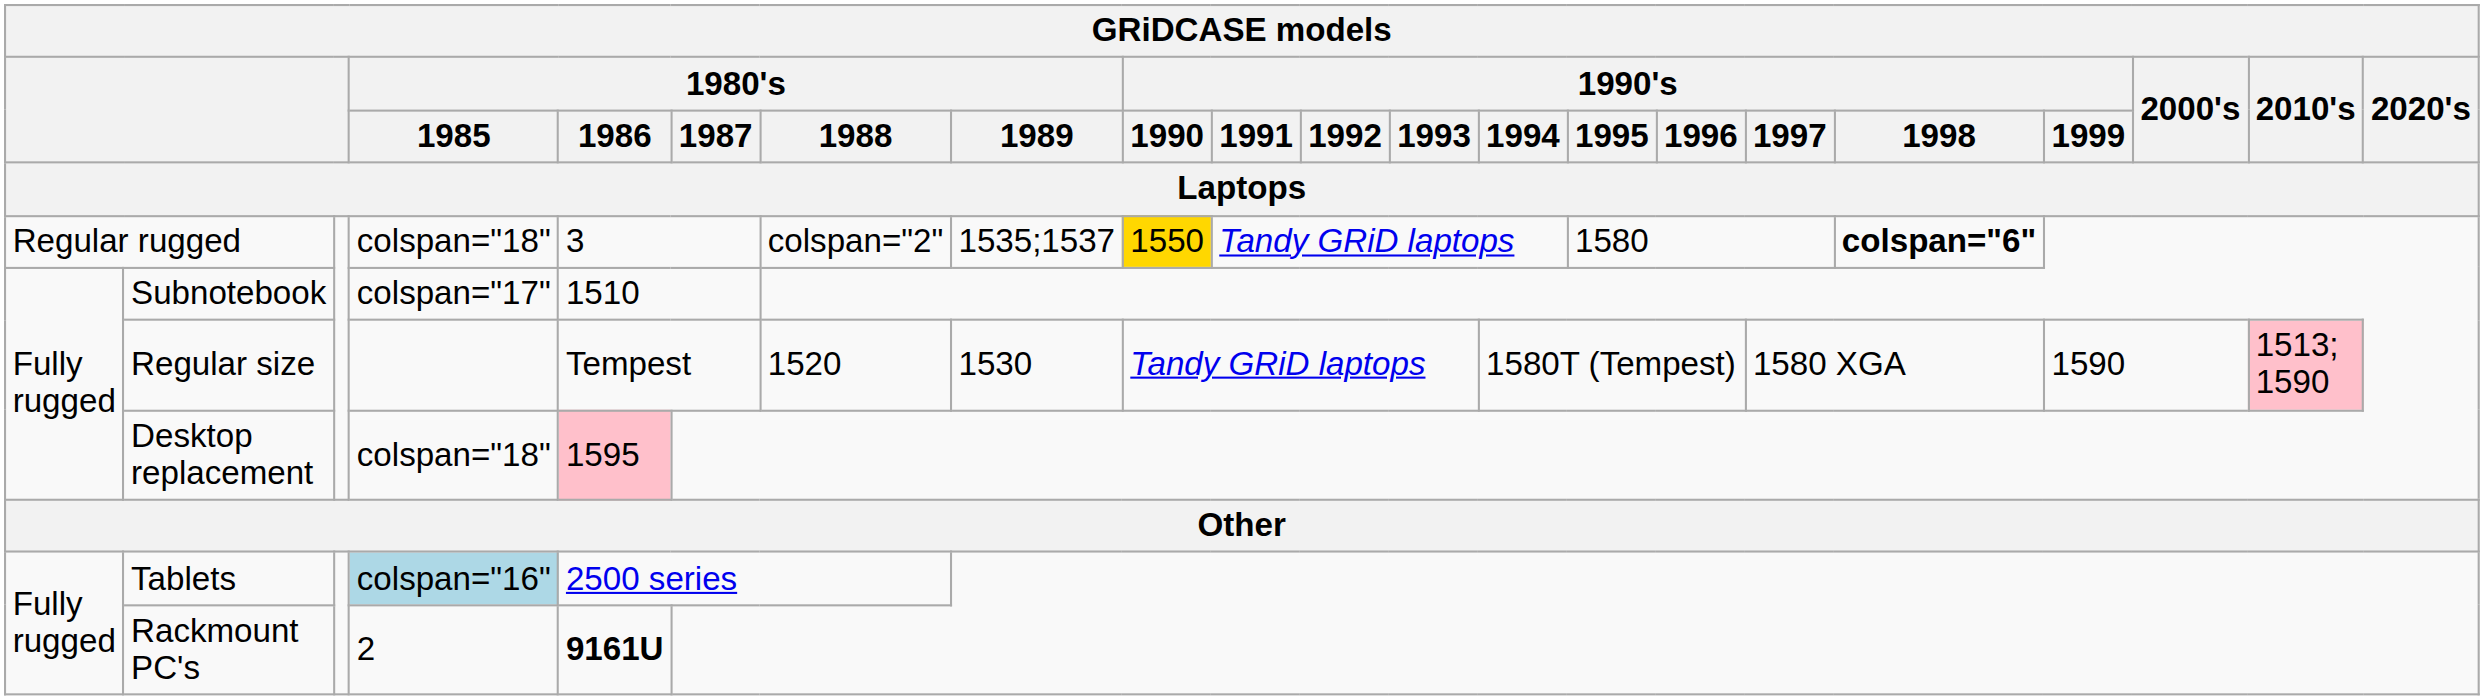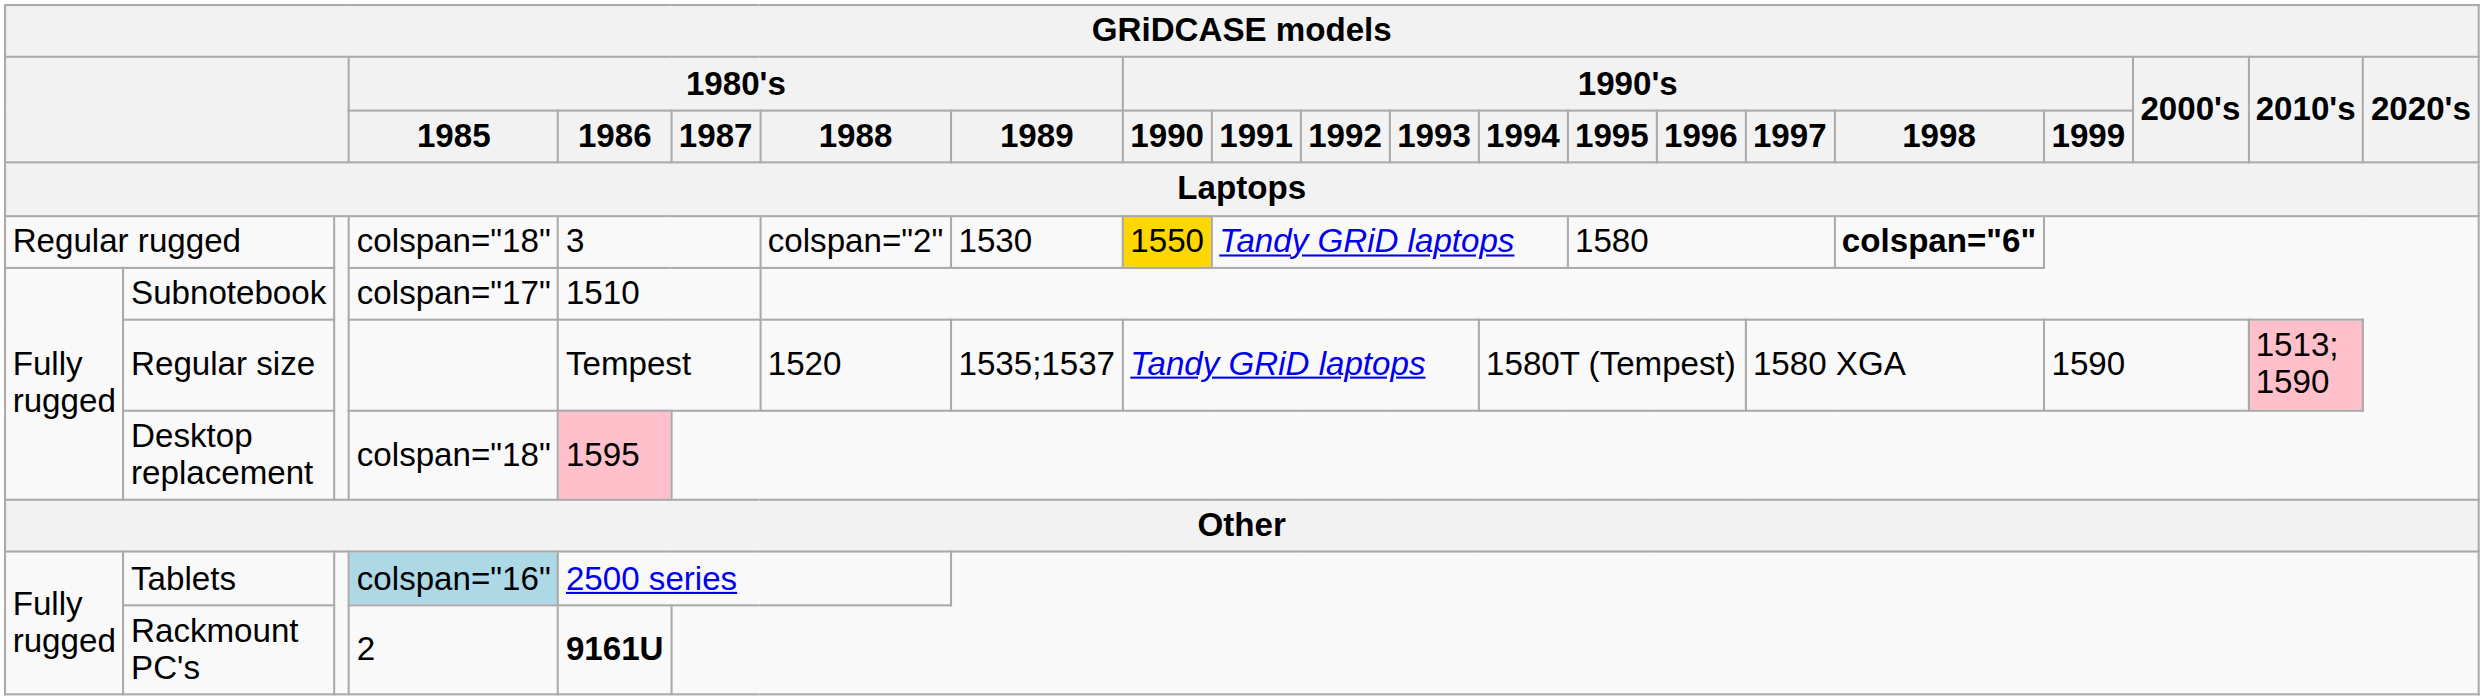Regular rugged | 1980's / 1989: 1535;1537 -> 1530
Regular size | 1980's / 1989: 1530 -> 1535;1537
